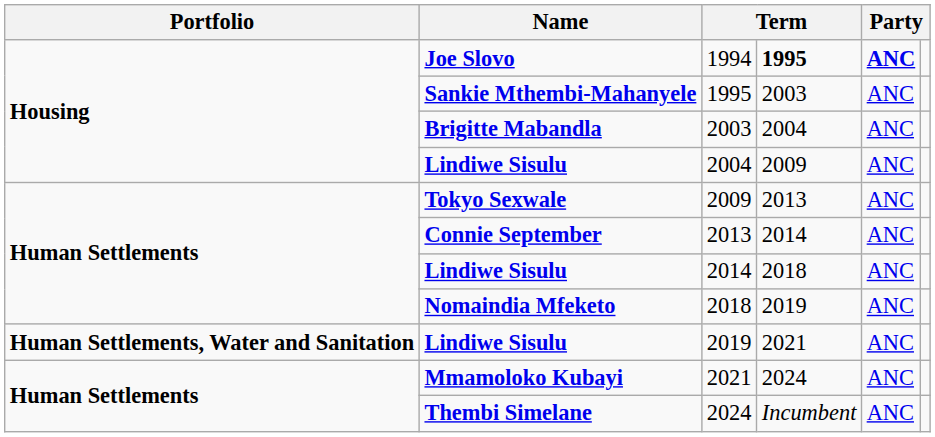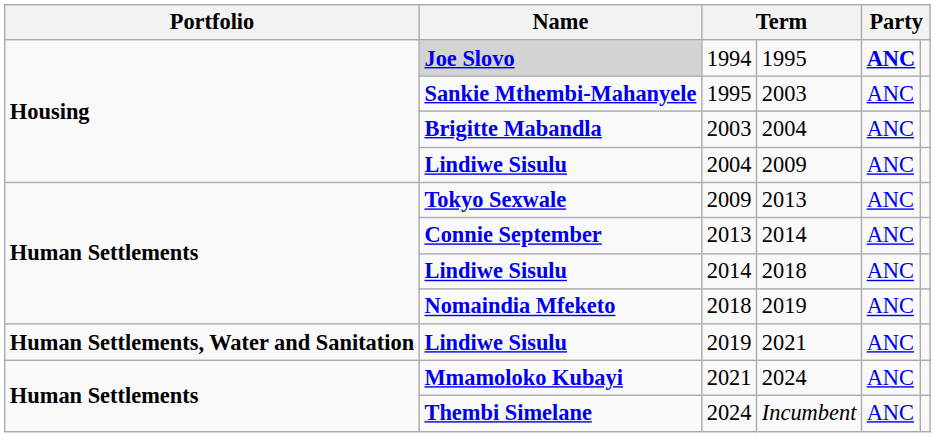1994 | Name: no background -> lightgrey background
1994 | column 4: bold -> normal
